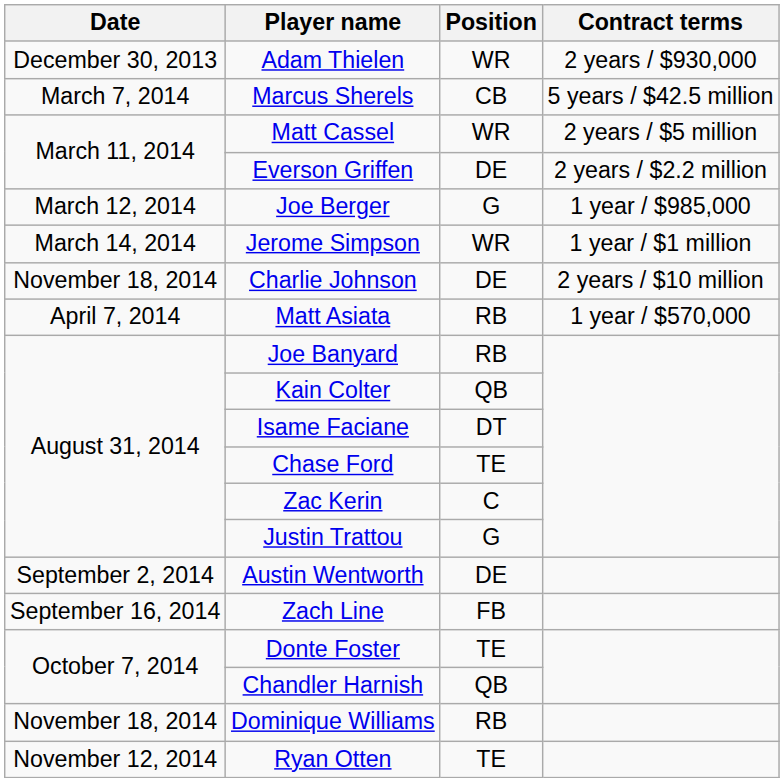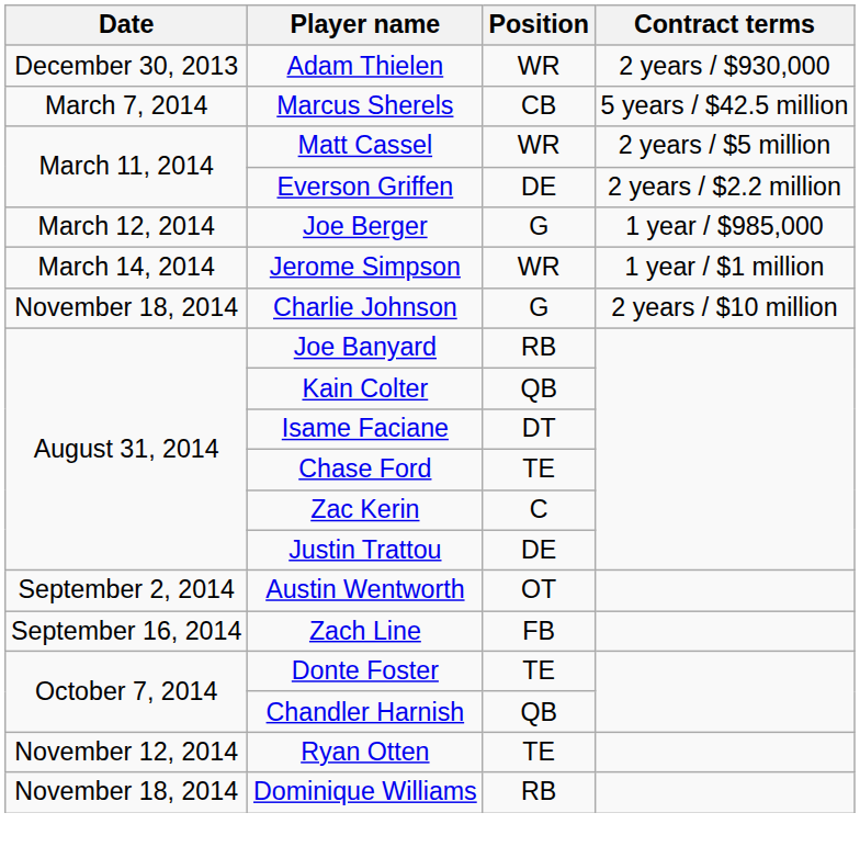Charlie Johnson | Position: DE -> G
- row: April 7, 2014 | Matt Asiata | RB | 1 year / $570,000
Justin Trattou | Position: G -> DE
Austin Wentworth | Position: DE -> OT
rows swapped: Ryan Otten <-> Dominique Williams
